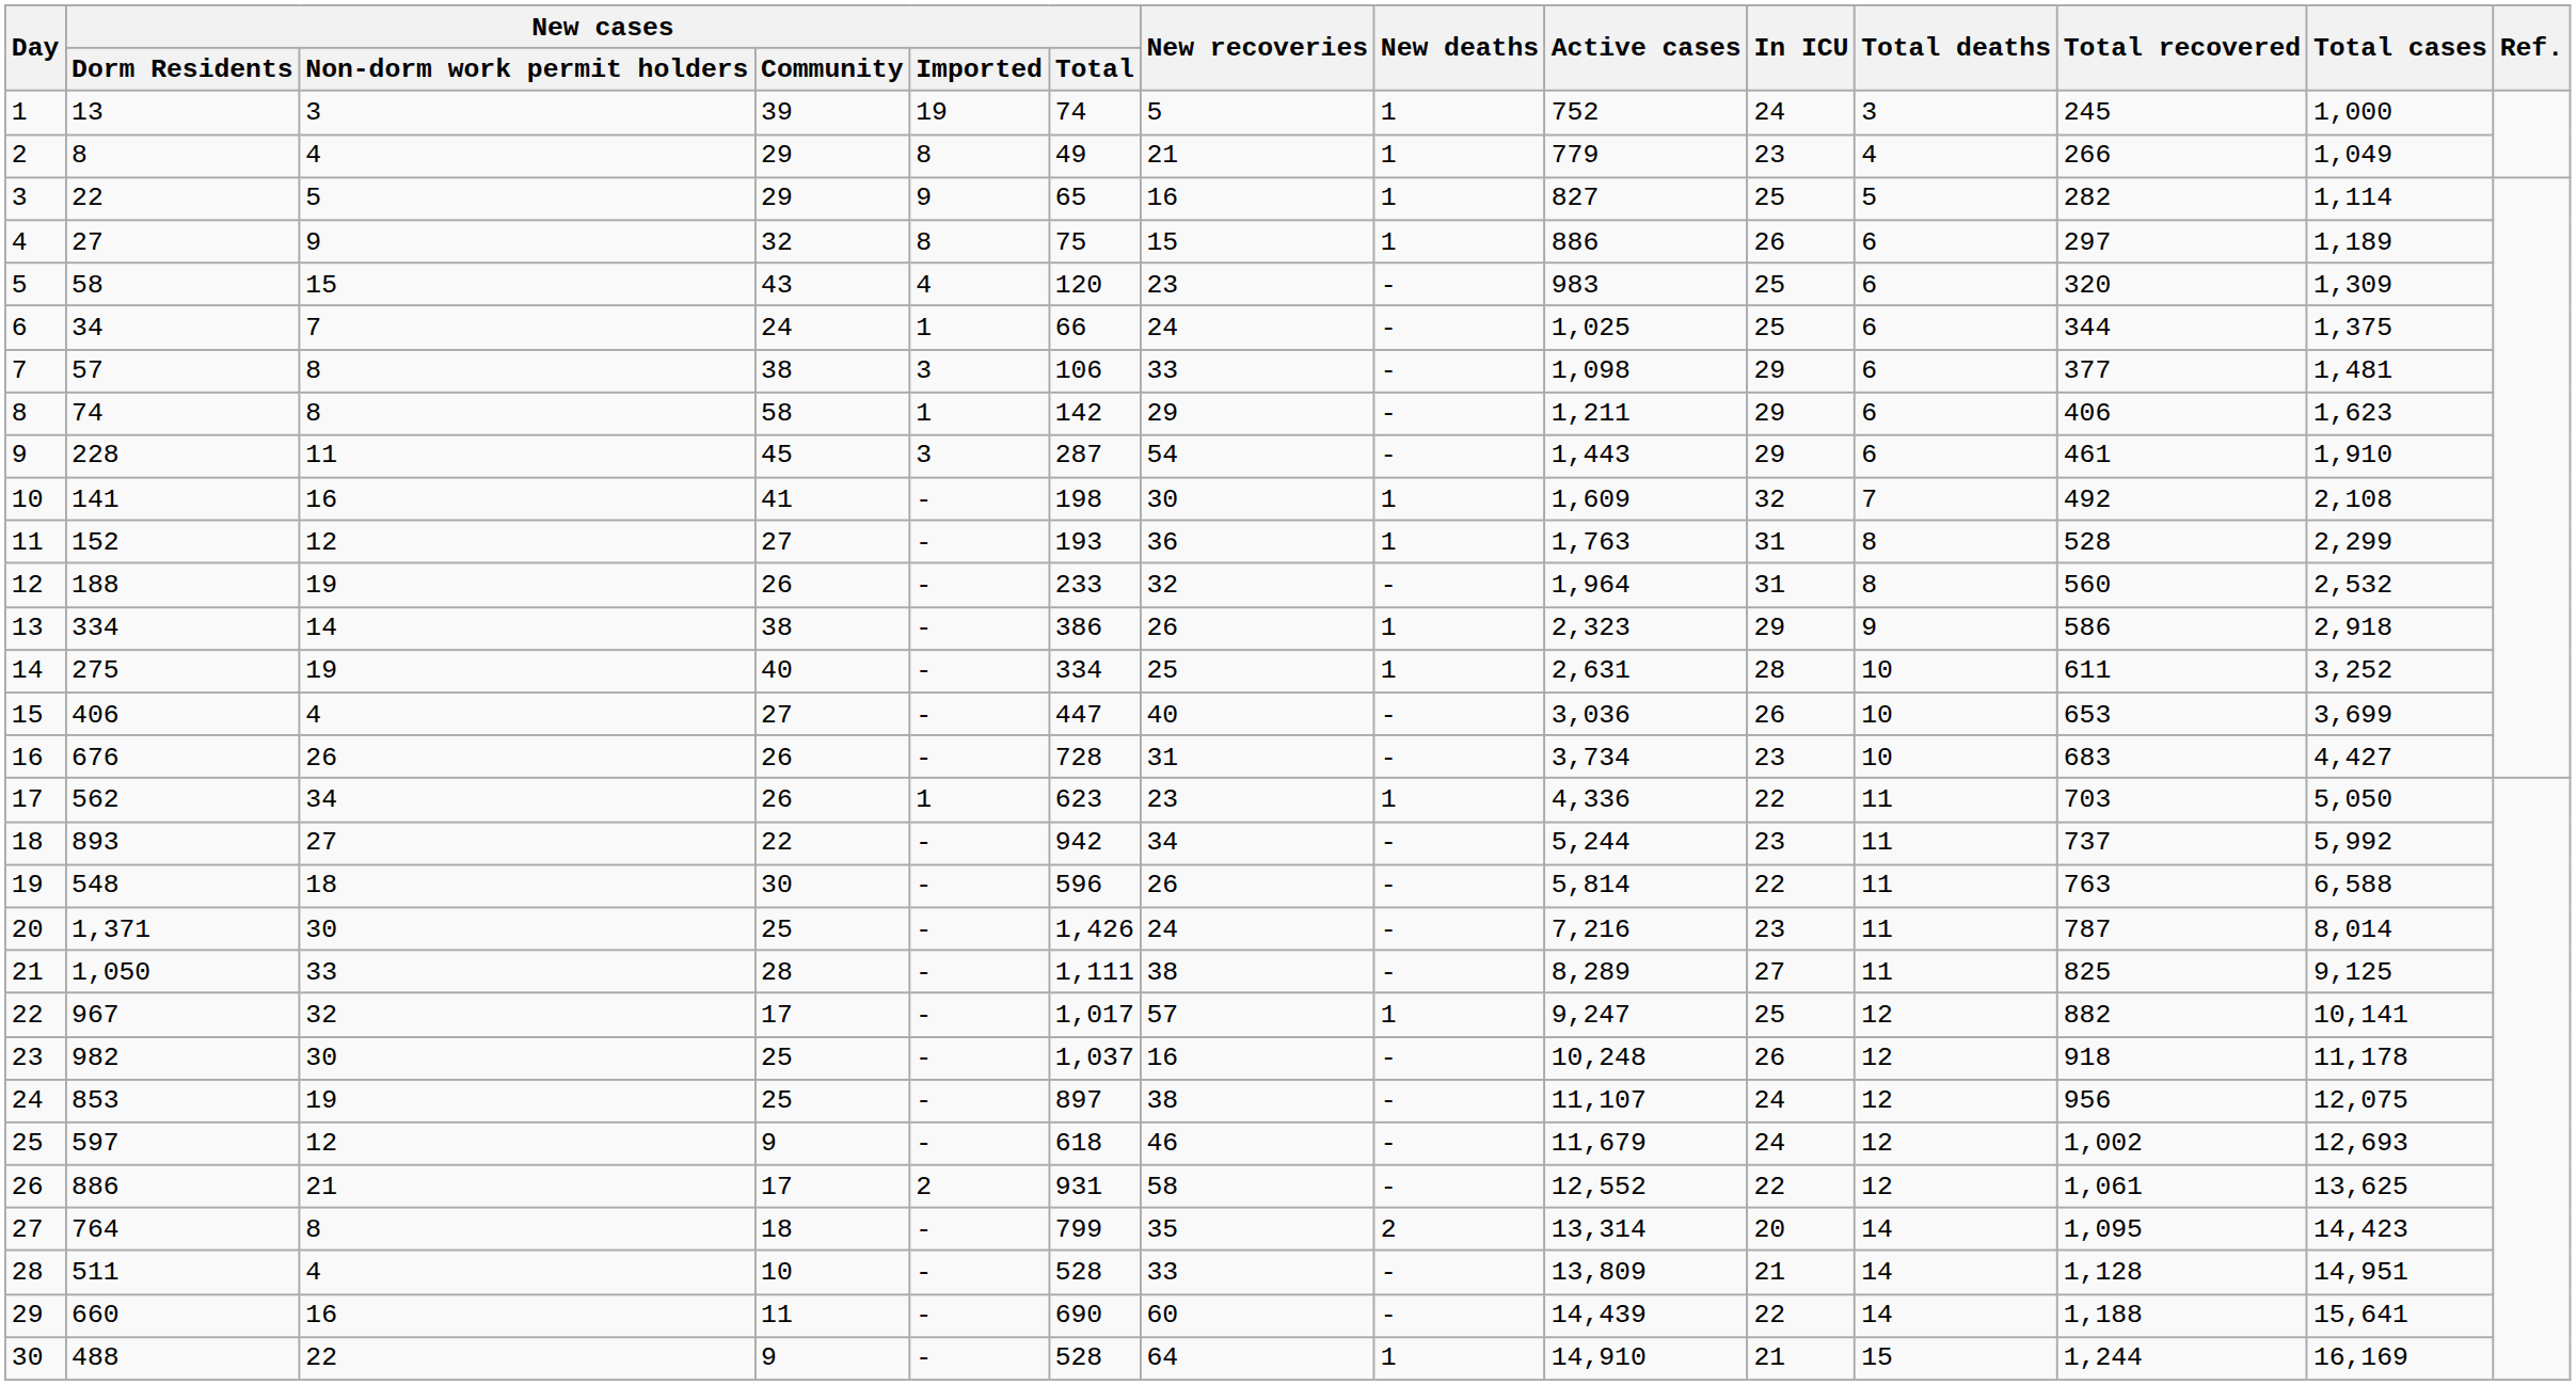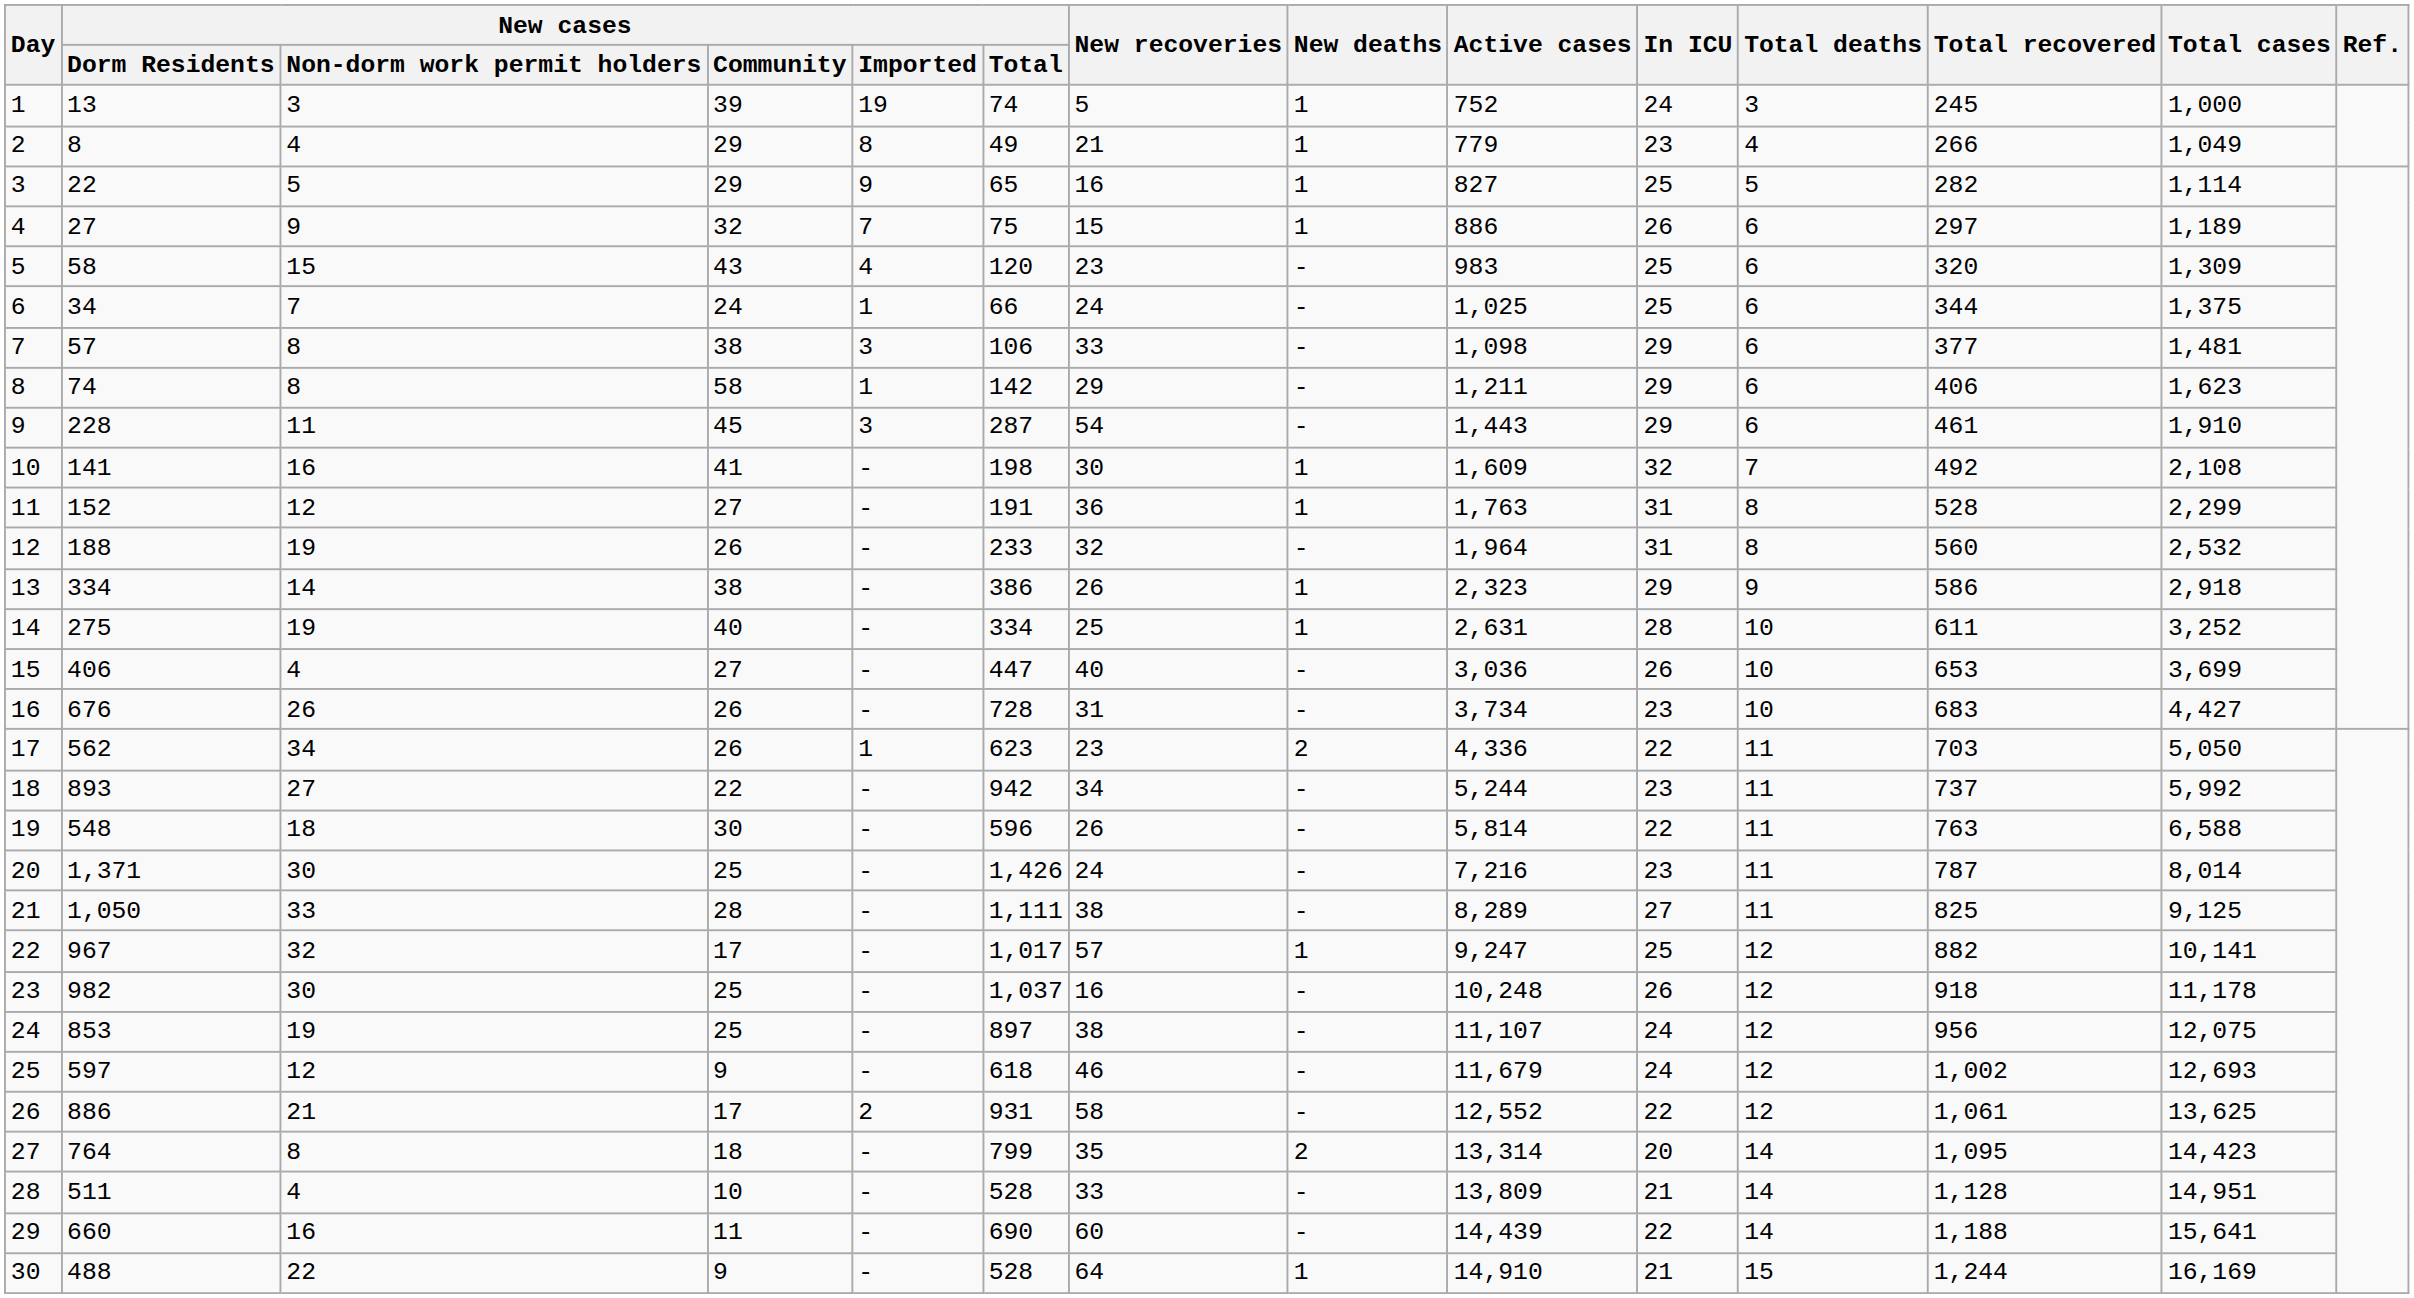row 6 | New cases / Imported: 8 -> 7
row 13 | New cases / Total: 193 -> 191
row 19 | New deaths: 1 -> 2
